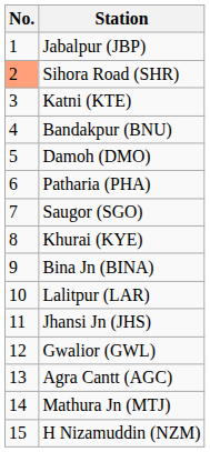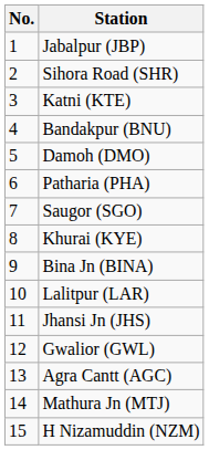Sihora Road (SHR) | No.: lightsalmon background -> no background
